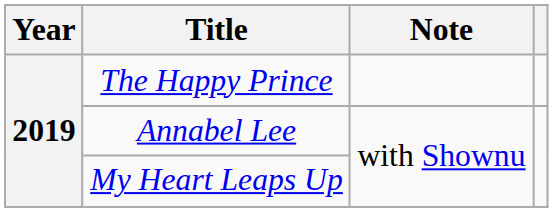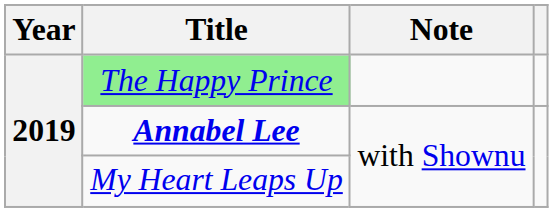The Happy Prince | Title: no background -> lightgreen background
Annabel Lee | Title: normal -> bold
